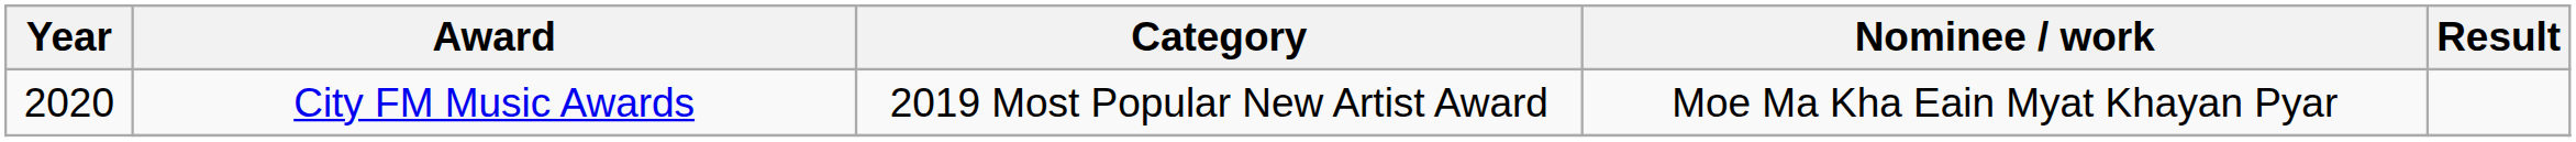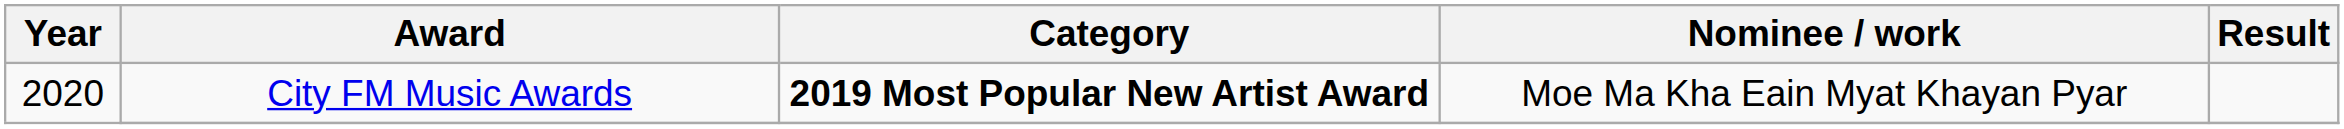City FM Music Awards | Category: normal -> bold
